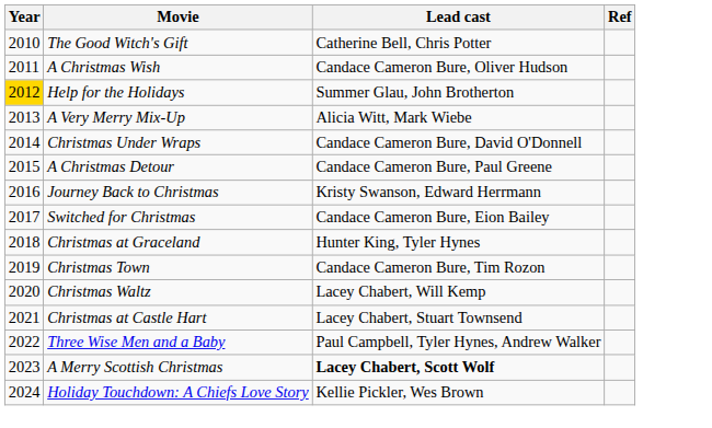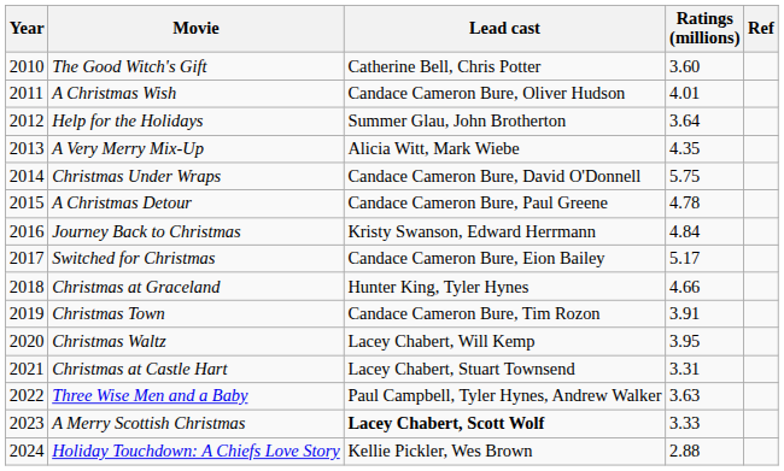+ column: Ratings (millions) | 3.60 | 4.01 | 3.64 | 4.35 | 5.75 | 4.78 | 4.84 | 5.17 | 4.66 | 3.91 | 3.95 | 3.31 | 3.63 | 3.33 | 2.88
Help for the Holidays | Year: gold background -> no background
